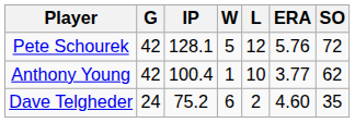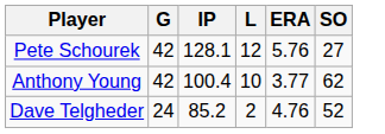- column: W | 5 | 1 | 6
Pete Schourek | SO: 72 -> 27
Dave Telgheder | IP: 75.2 -> 85.2
Dave Telgheder | ERA: 4.60 -> 4.76
Dave Telgheder | SO: 35 -> 52
